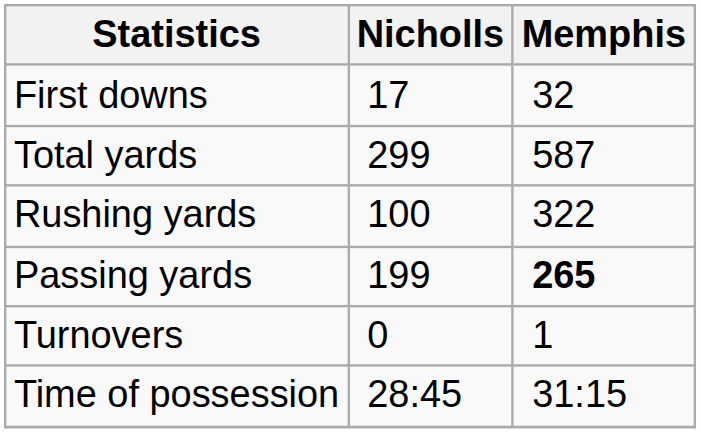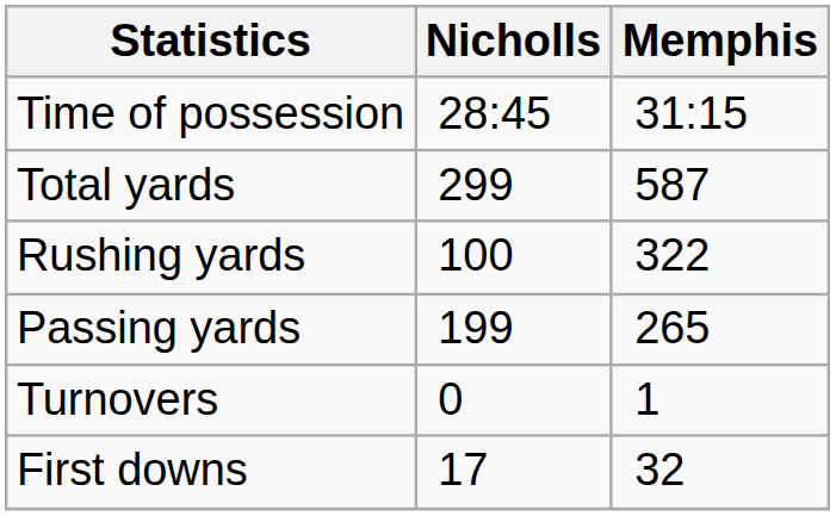rows swapped: First downs <-> Time of possession
Passing yards | Memphis: bold -> normal
